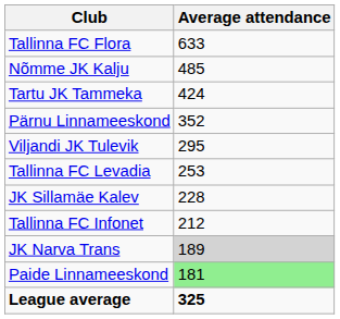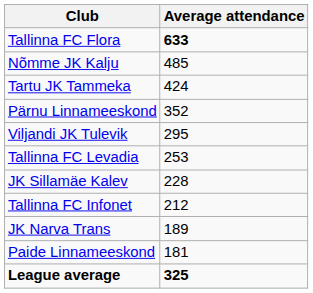Tallinna FC Flora | Average attendance: normal -> bold
JK Narva Trans | Average attendance: lightgrey background -> no background
Paide Linnameeskond | Average attendance: lightgreen background -> no background
